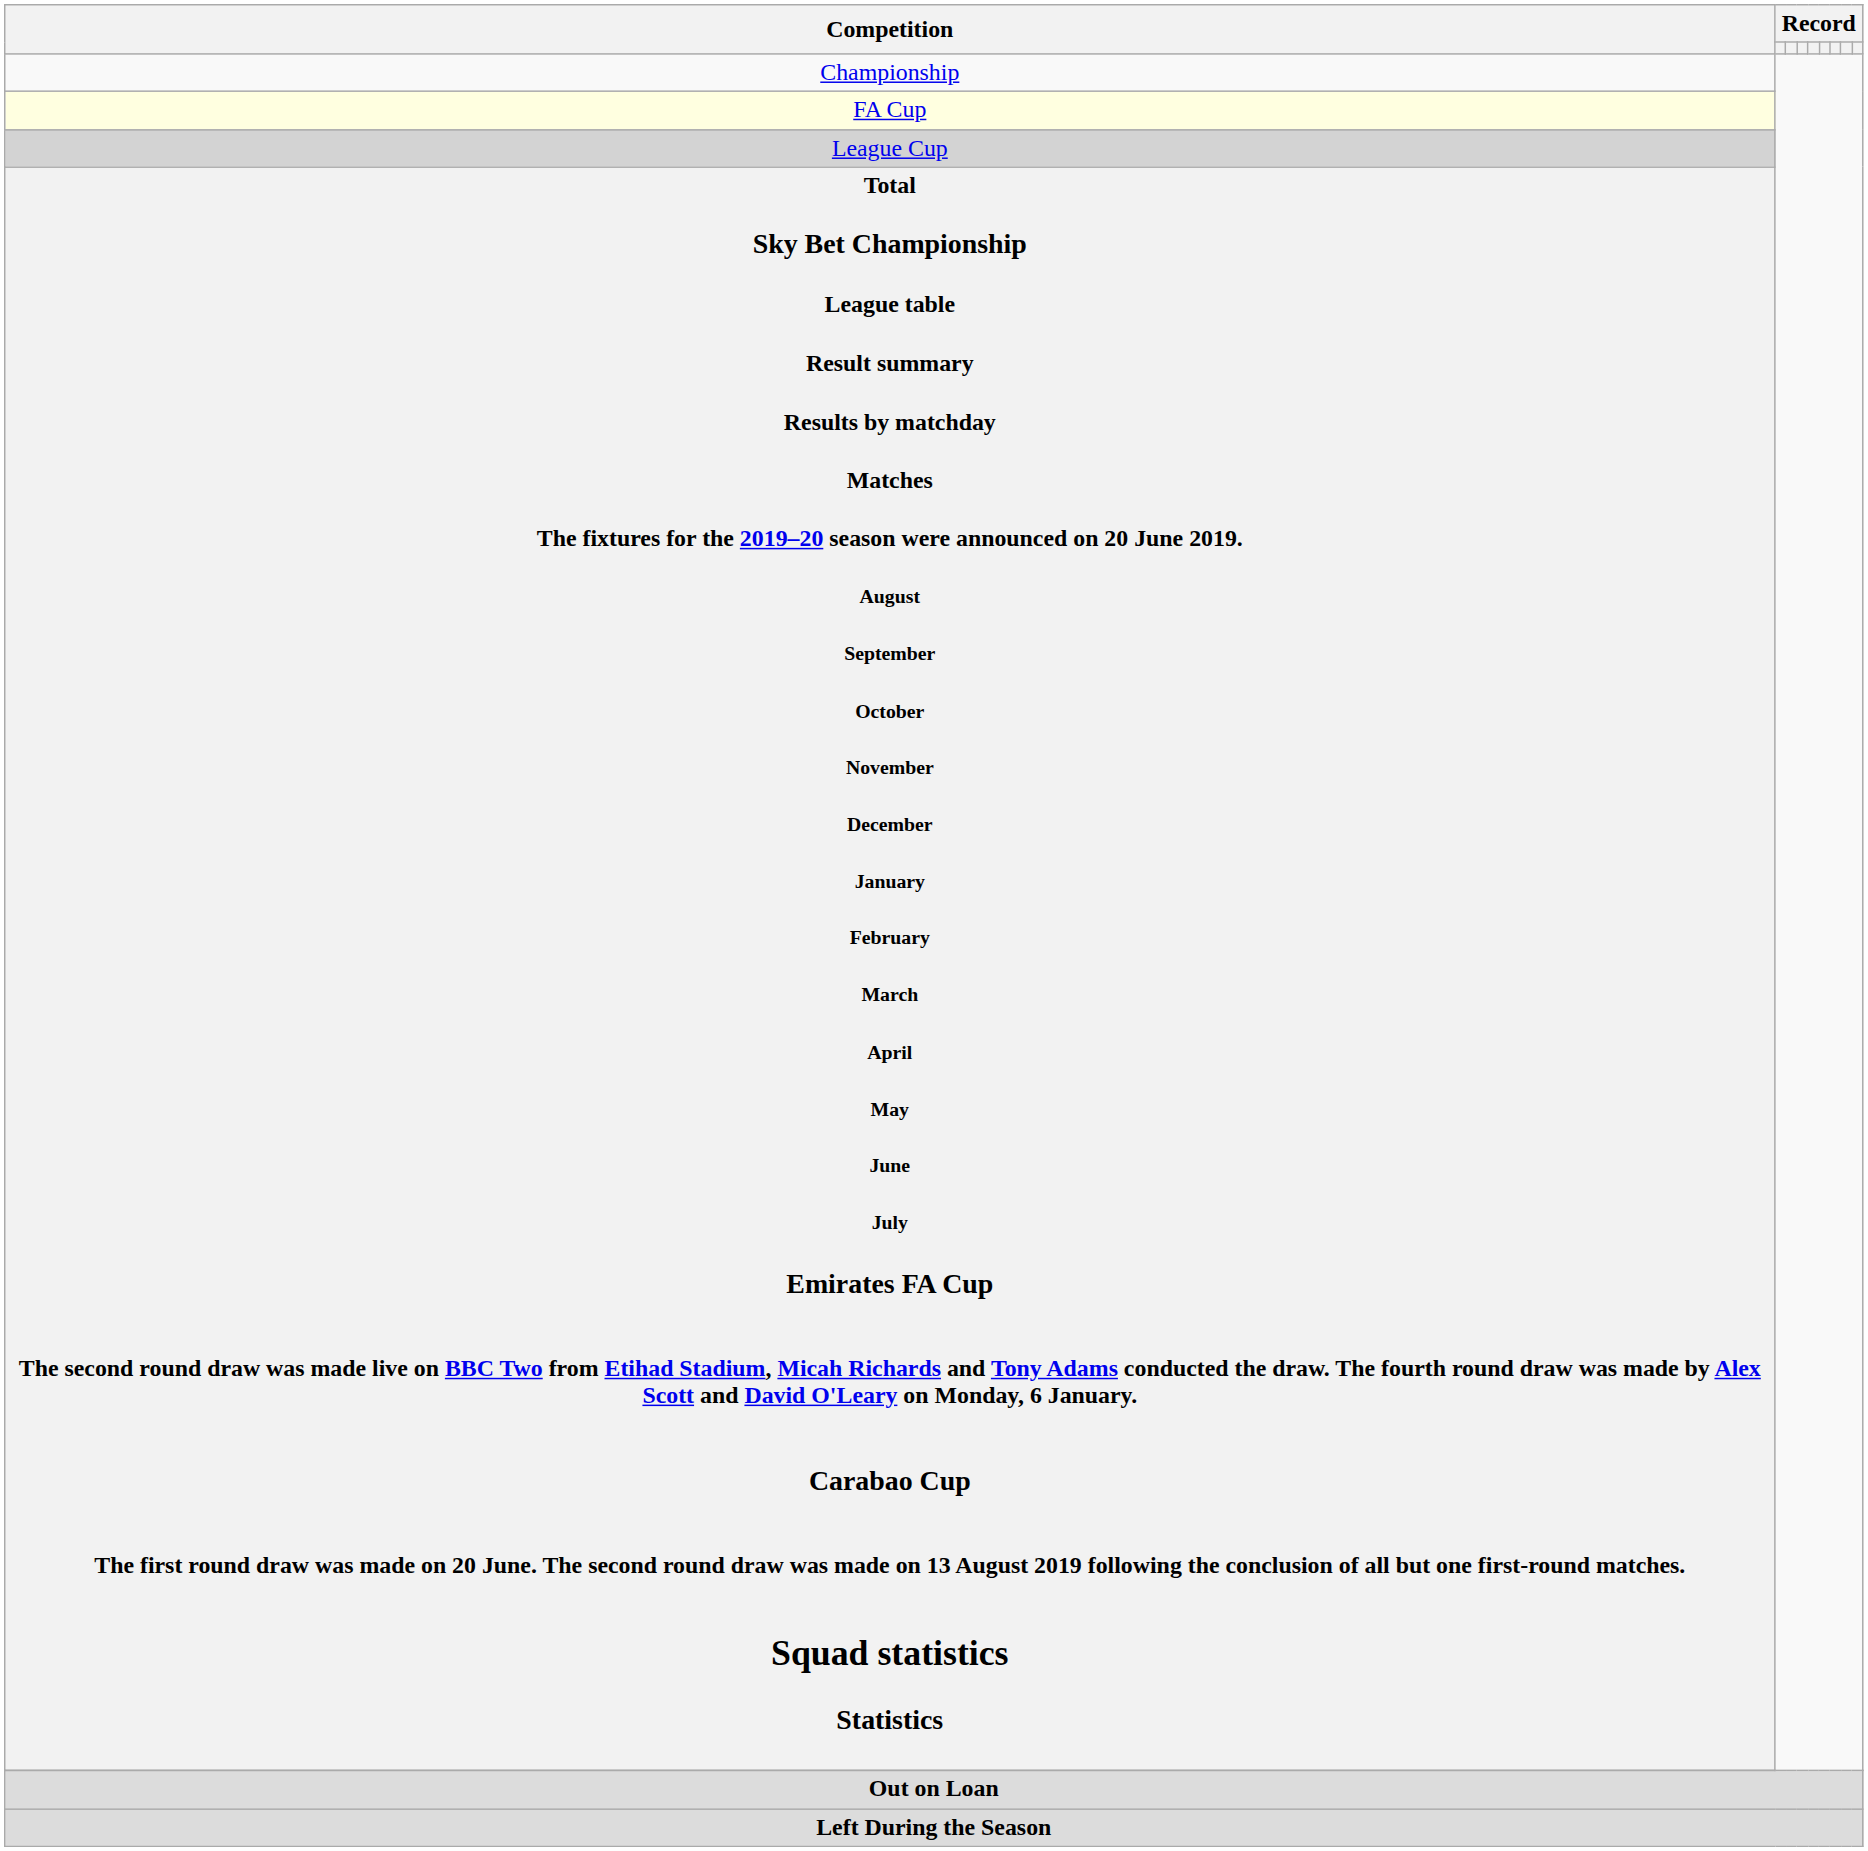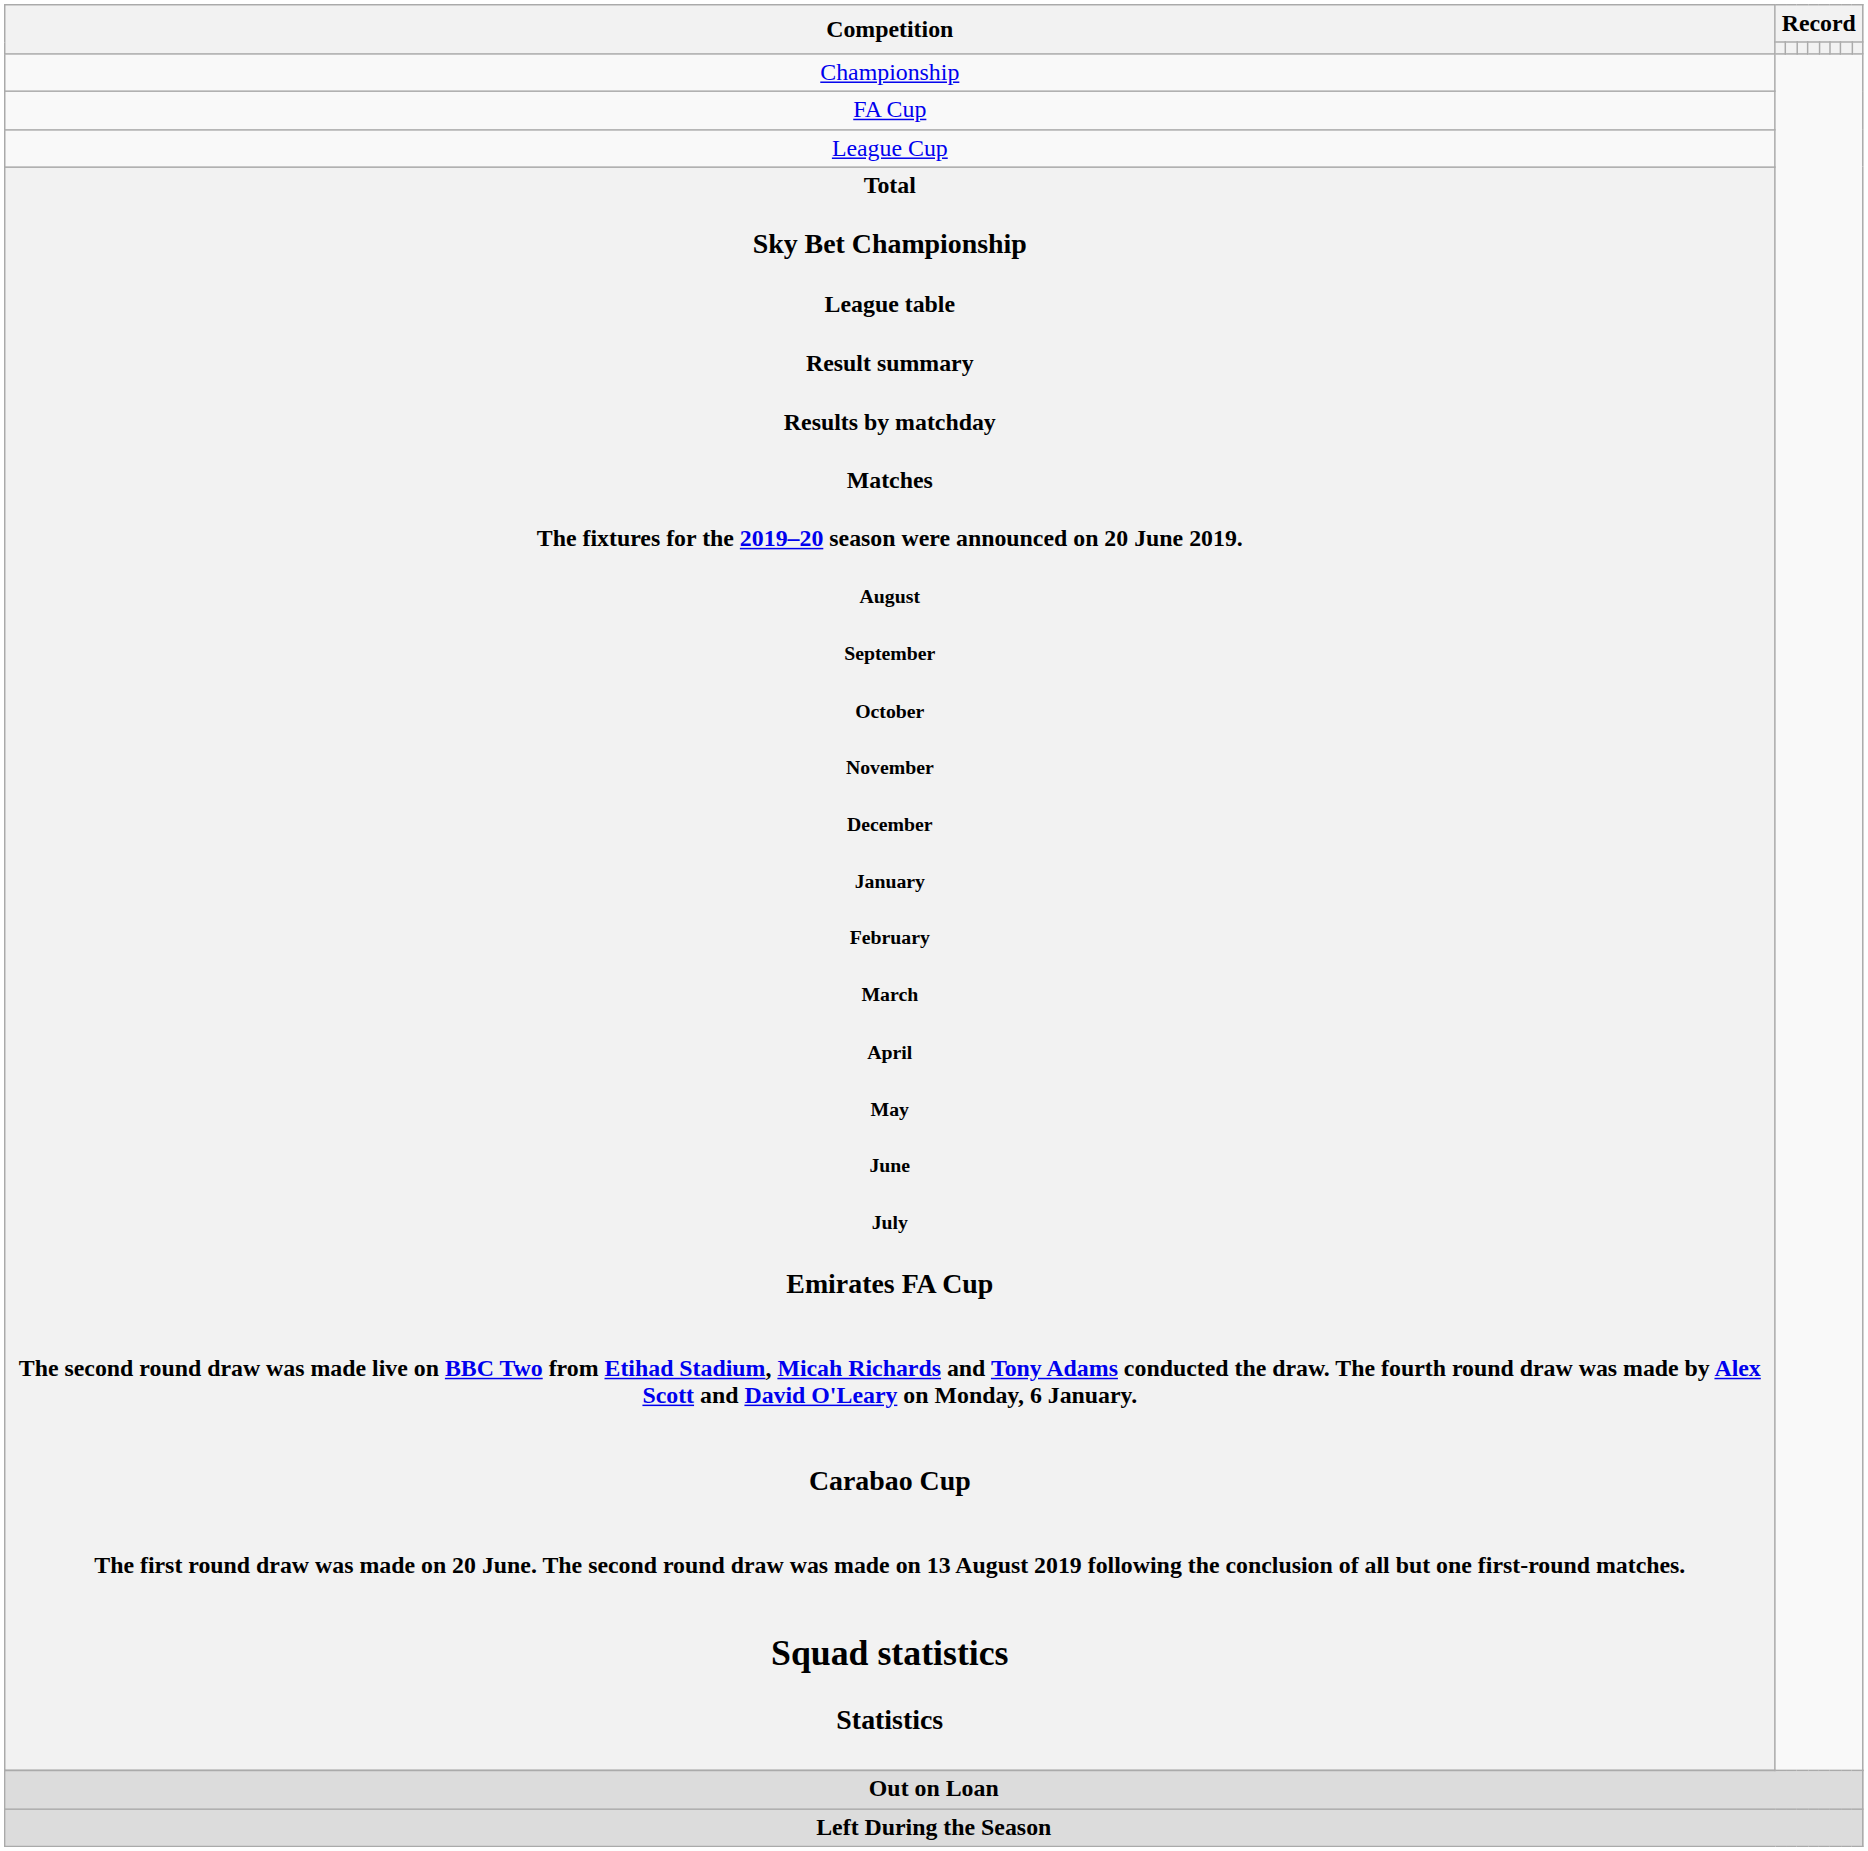FA Cup | Competition: lightyellow background -> no background
League Cup | Competition: lightgrey background -> no background
